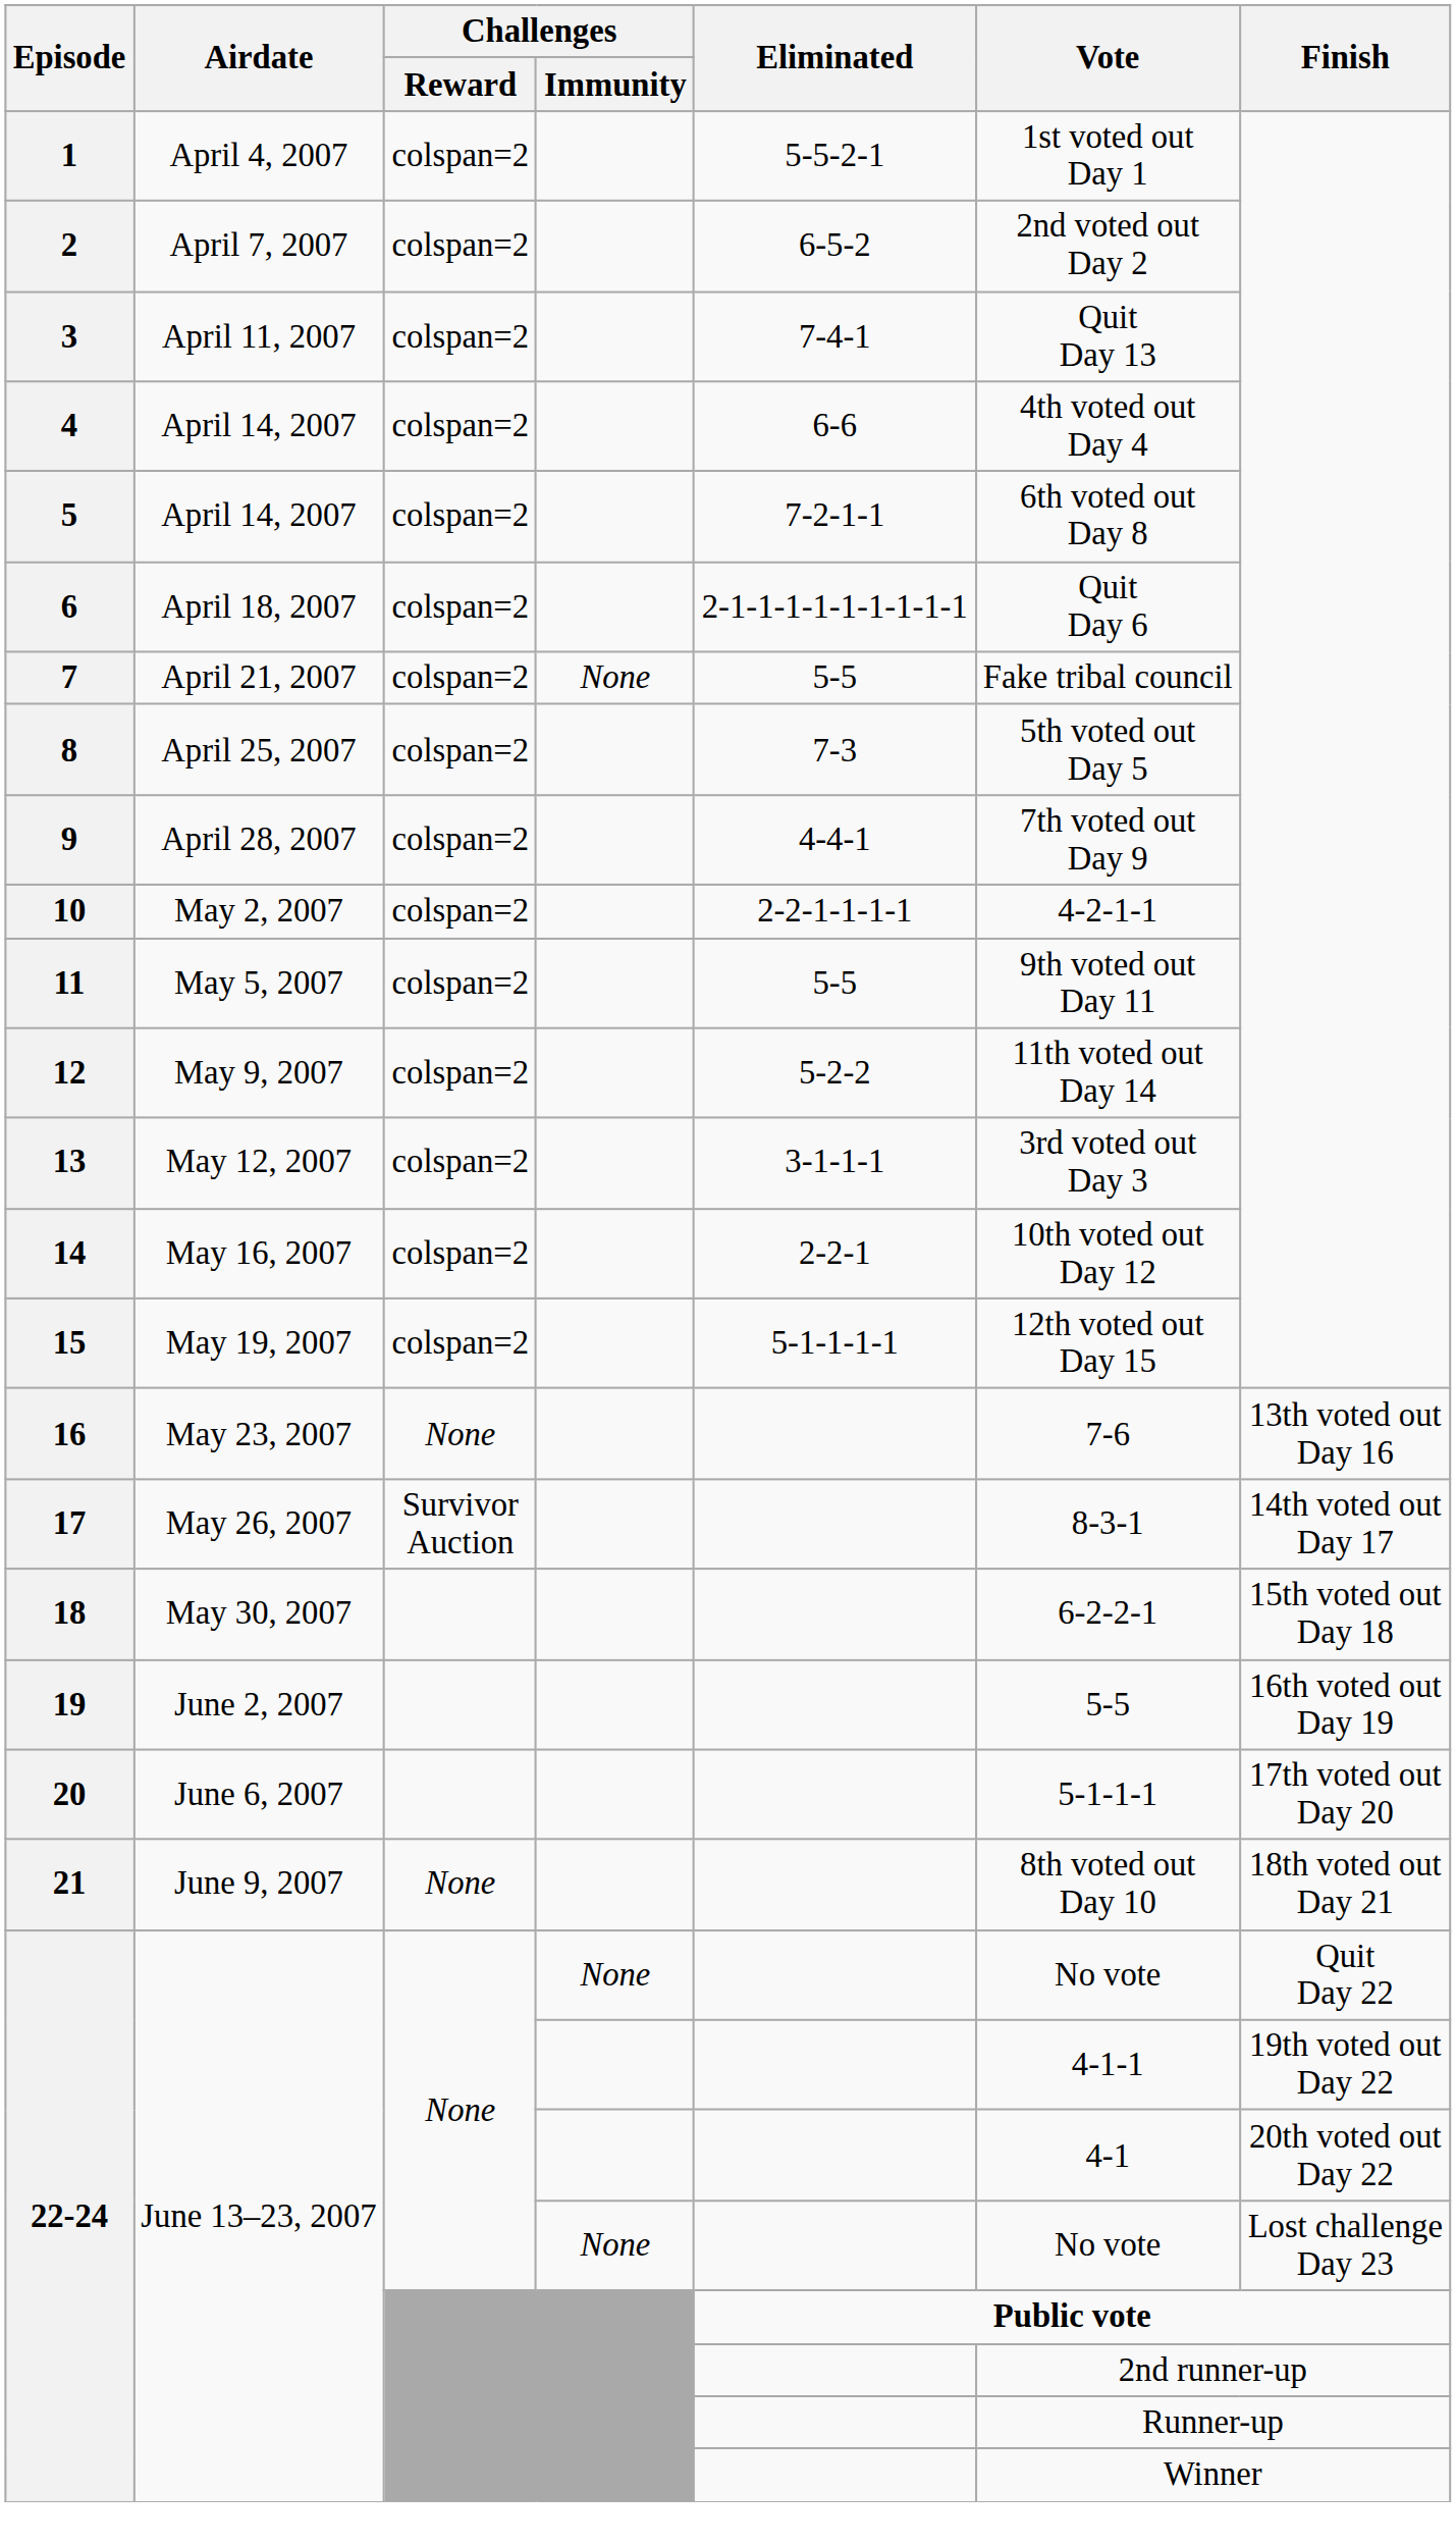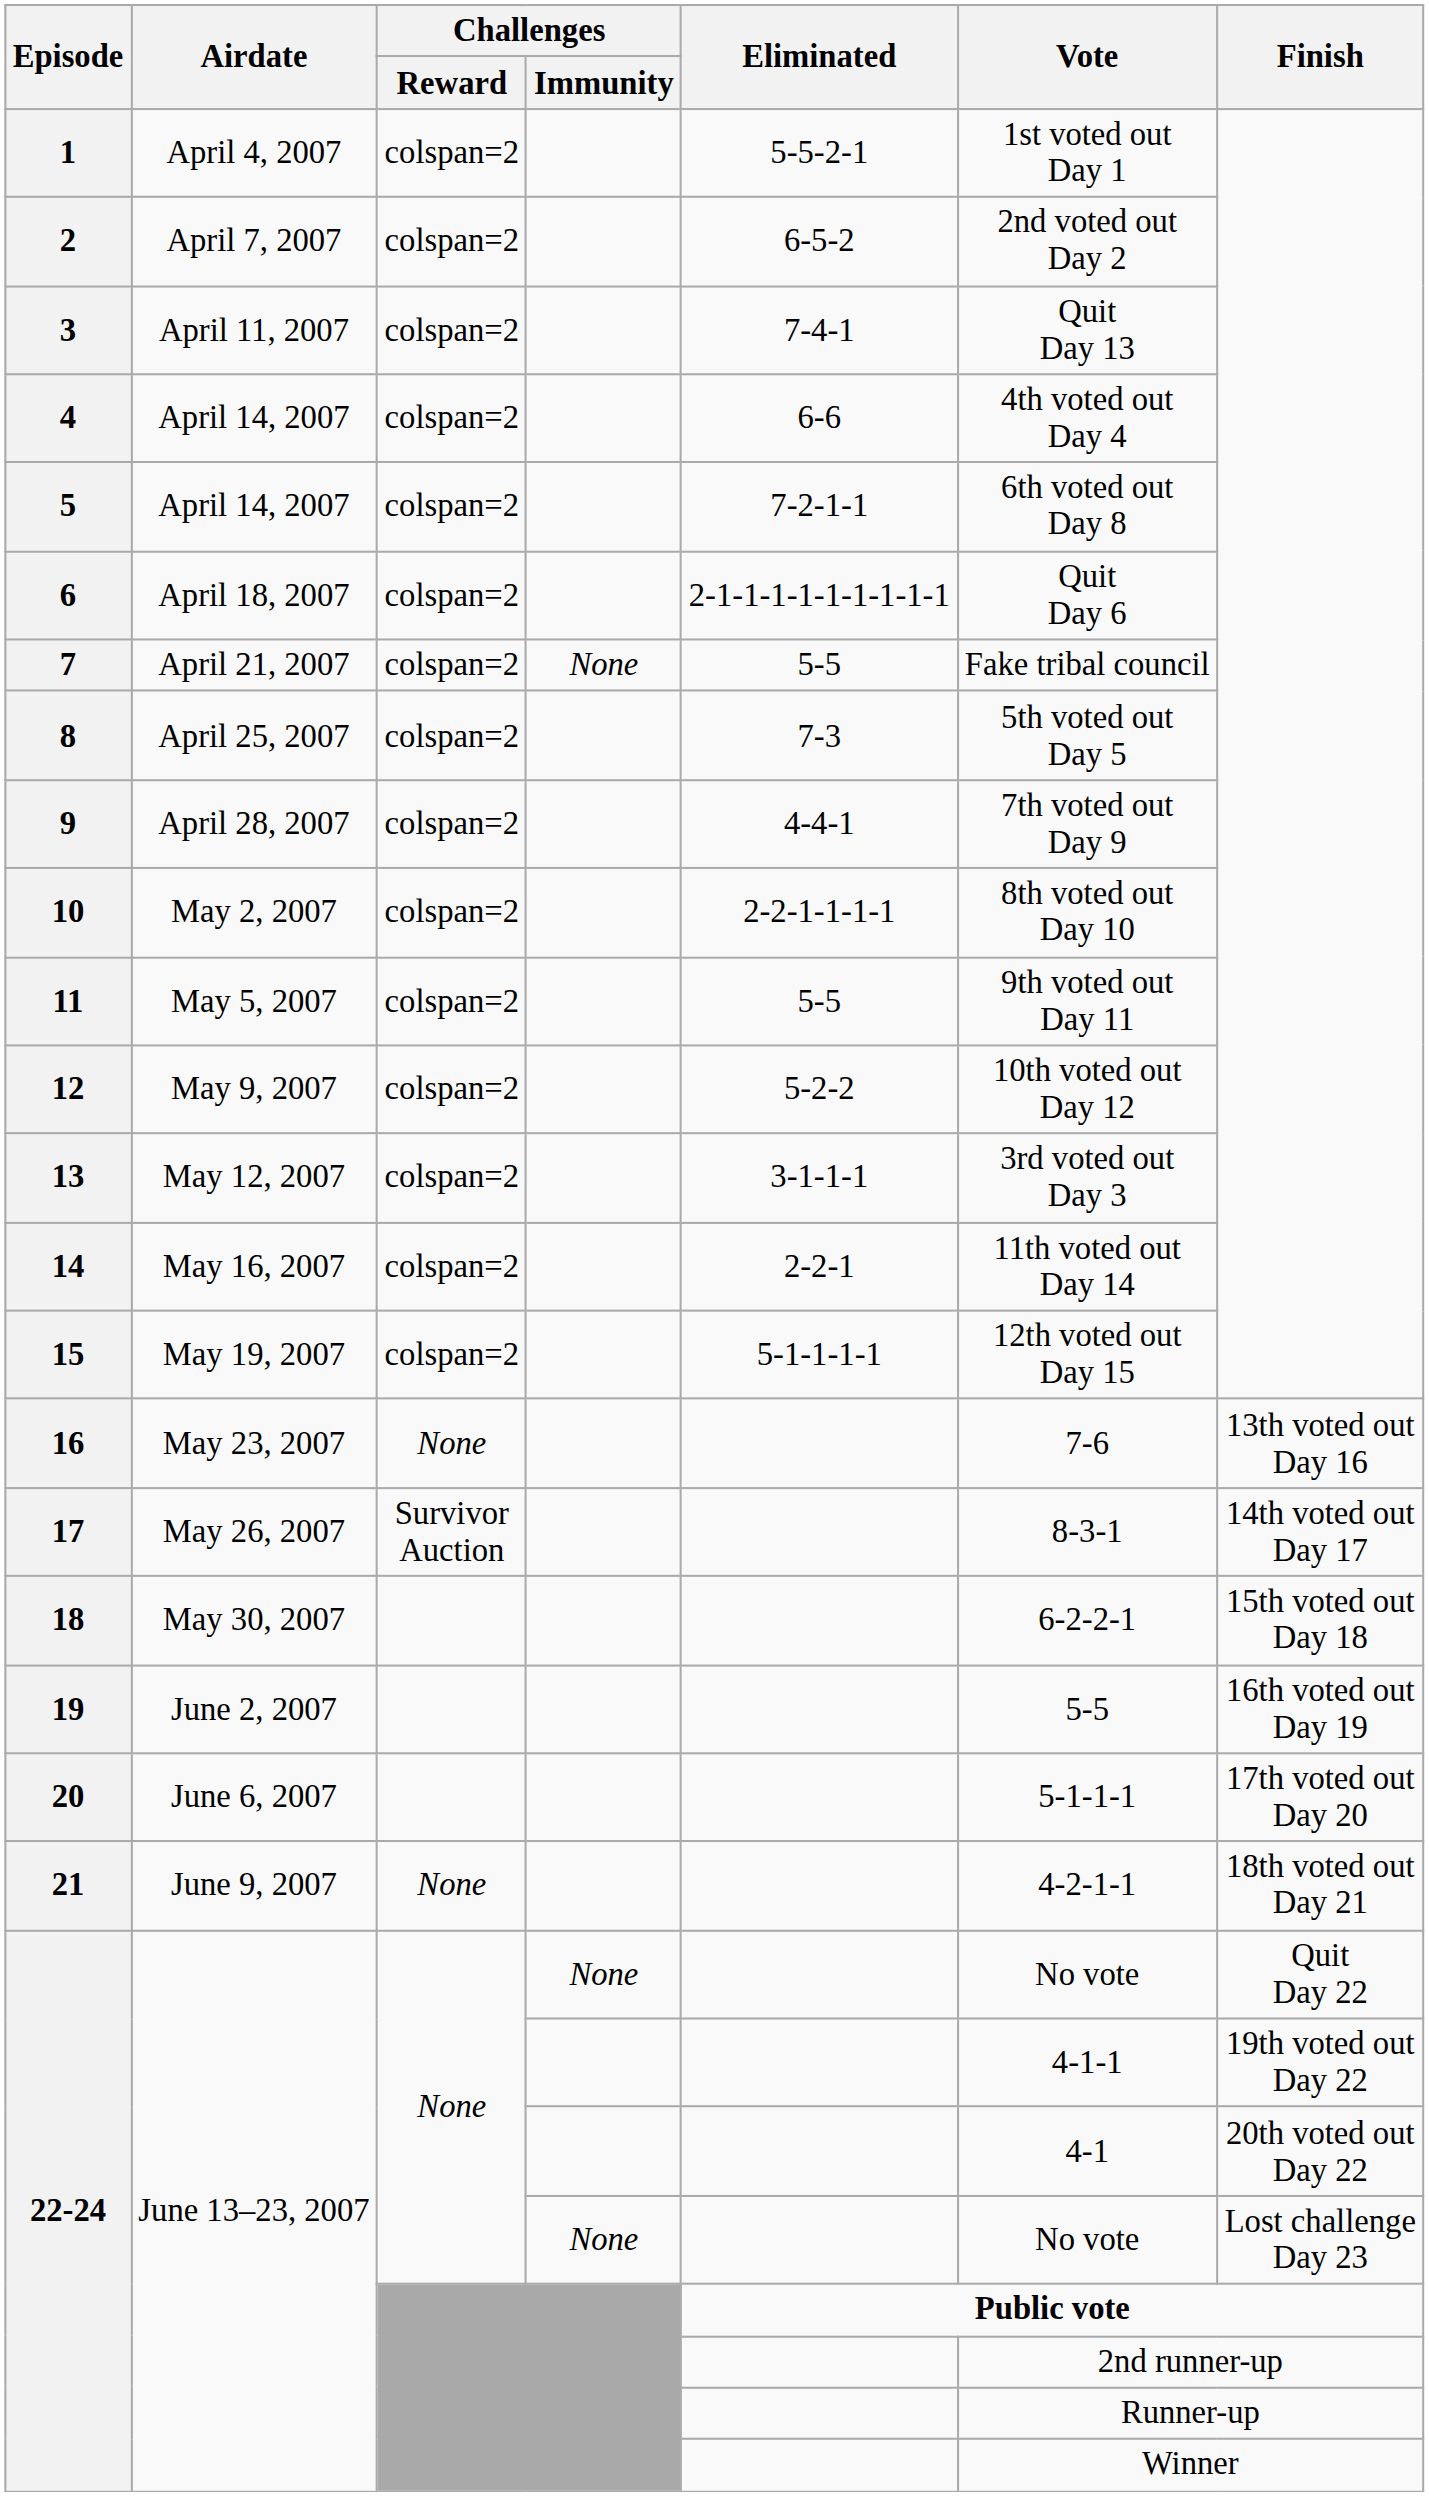10 | Vote: 4-2-1-1 -> 8th voted out Day 10
12 | Vote: 11th voted out Day 14 -> 10th voted out Day 12
14 | Vote: 10th voted out Day 12 -> 11th voted out Day 14
21 | Vote: 8th voted out Day 10 -> 4-2-1-1
